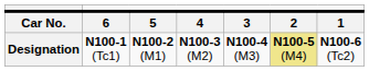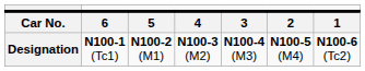Designation | column 6: khaki background -> no background
